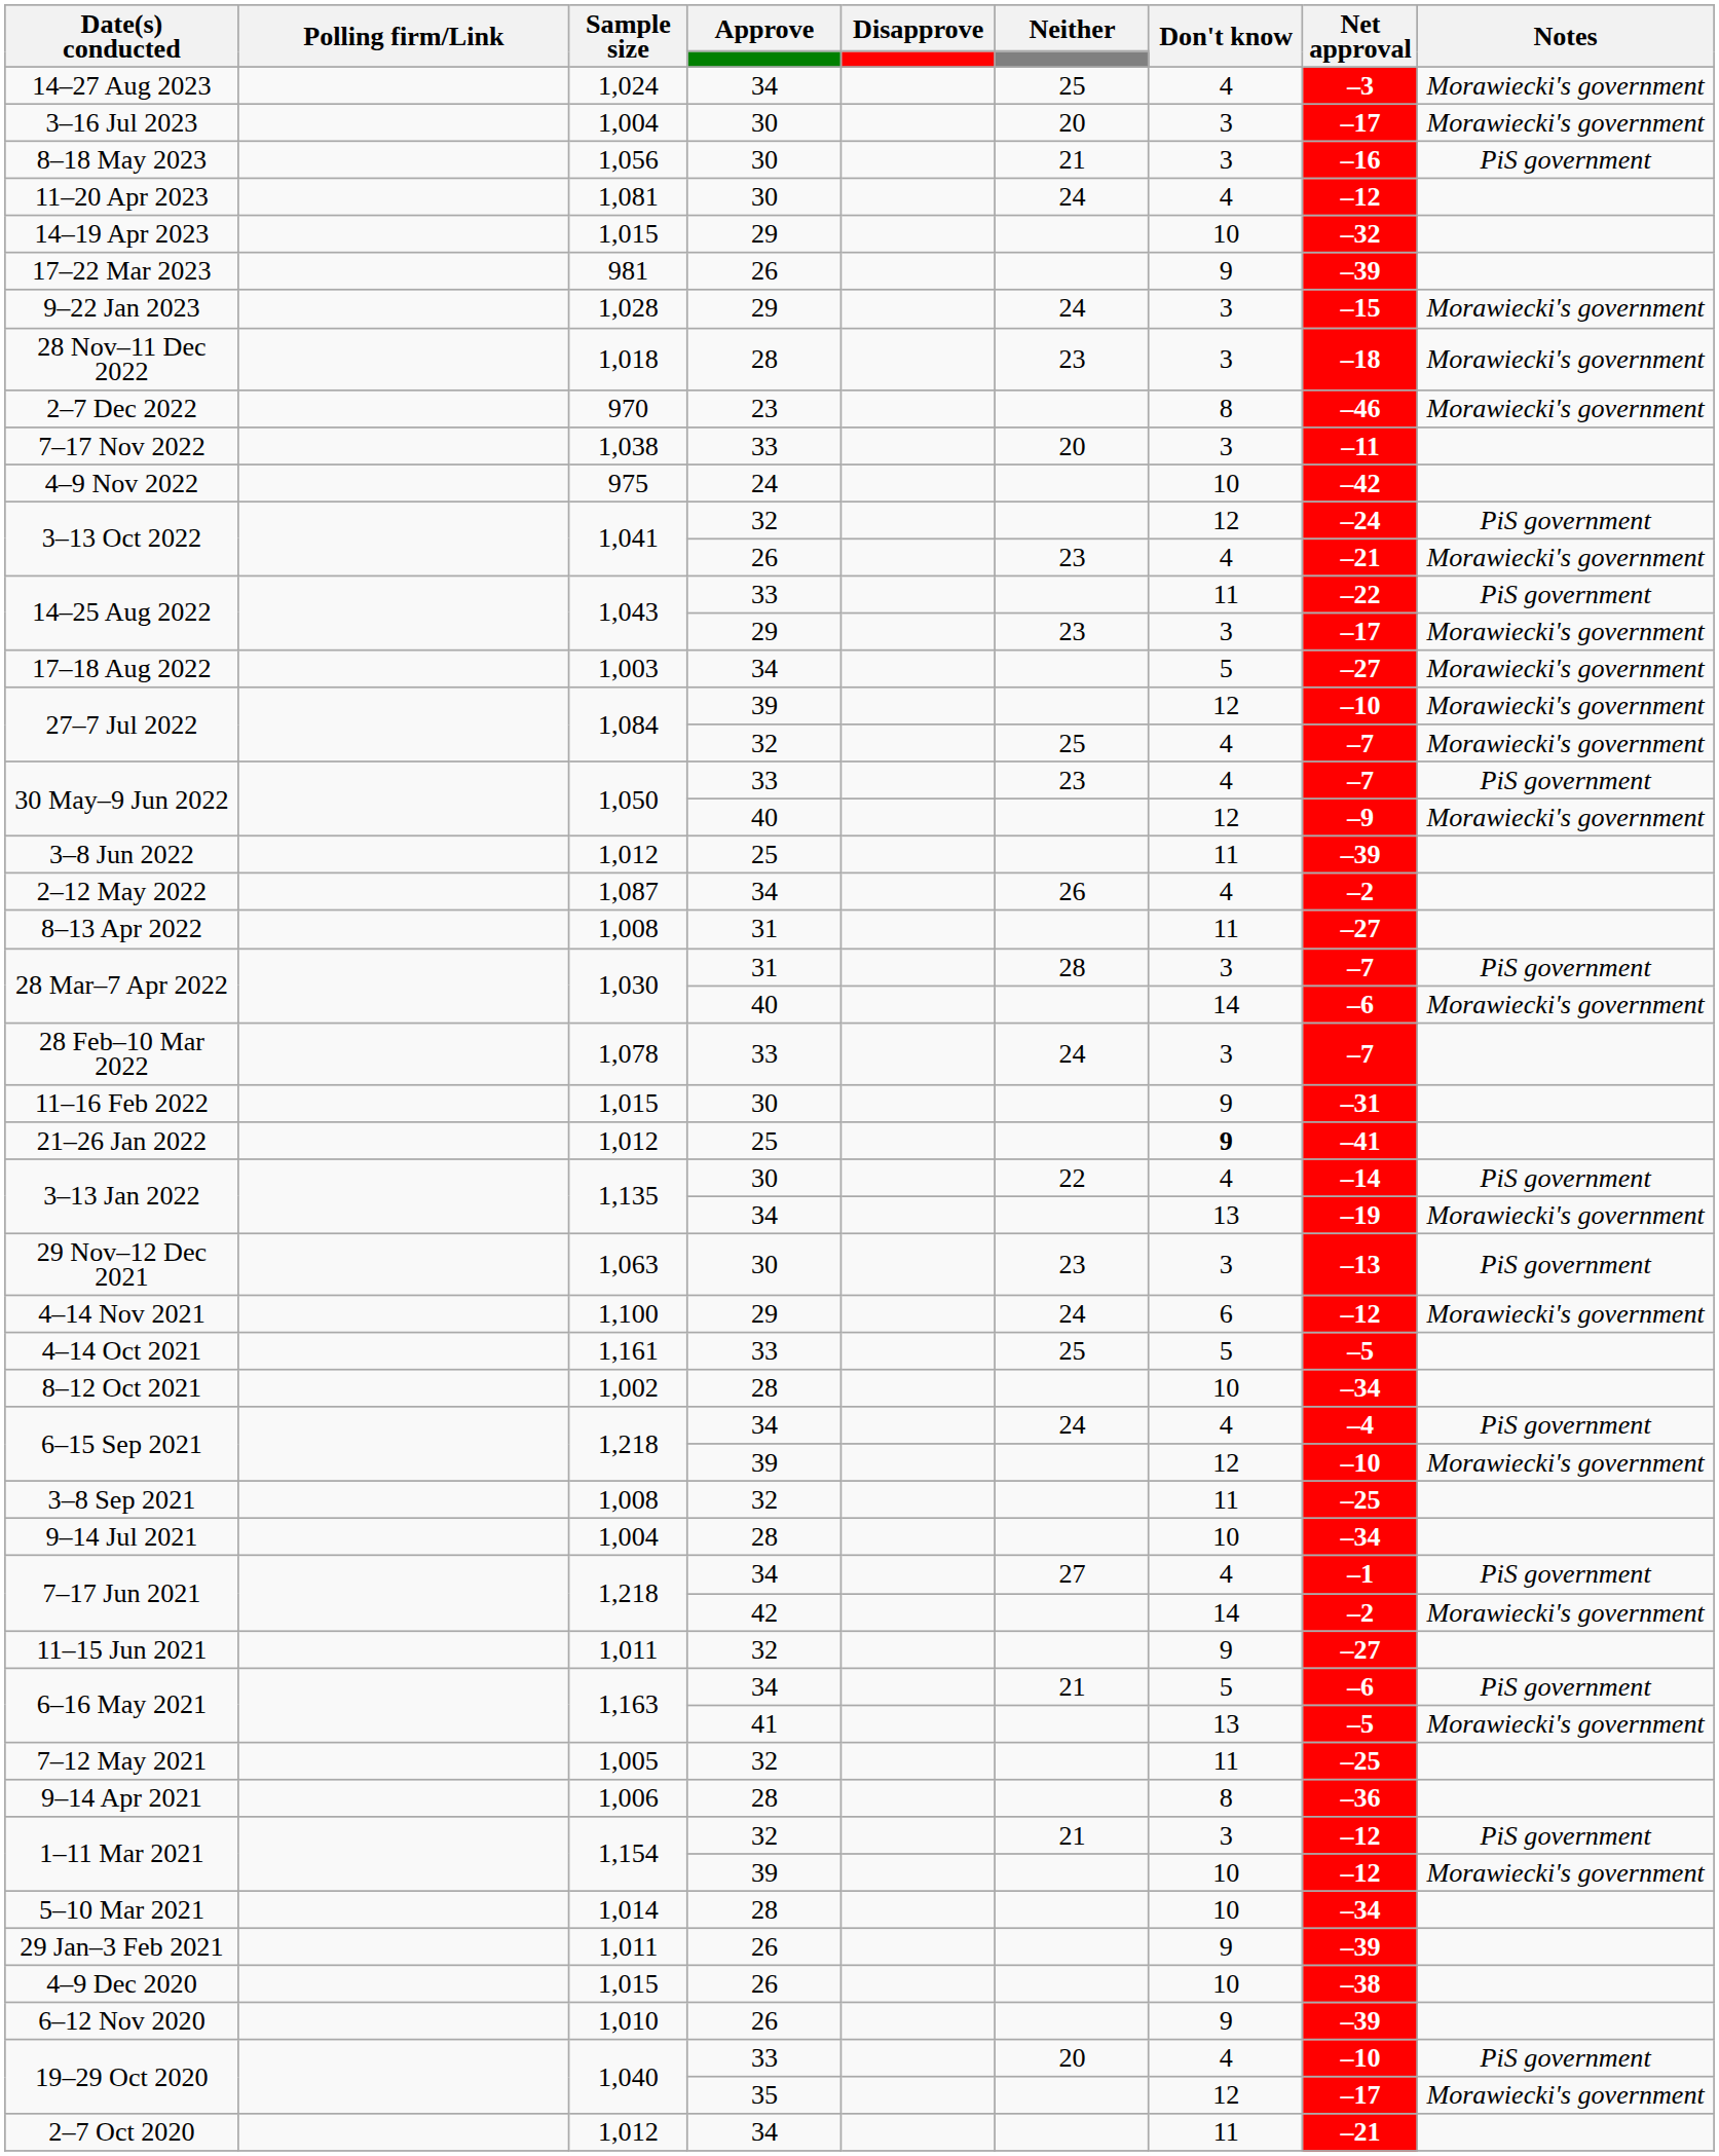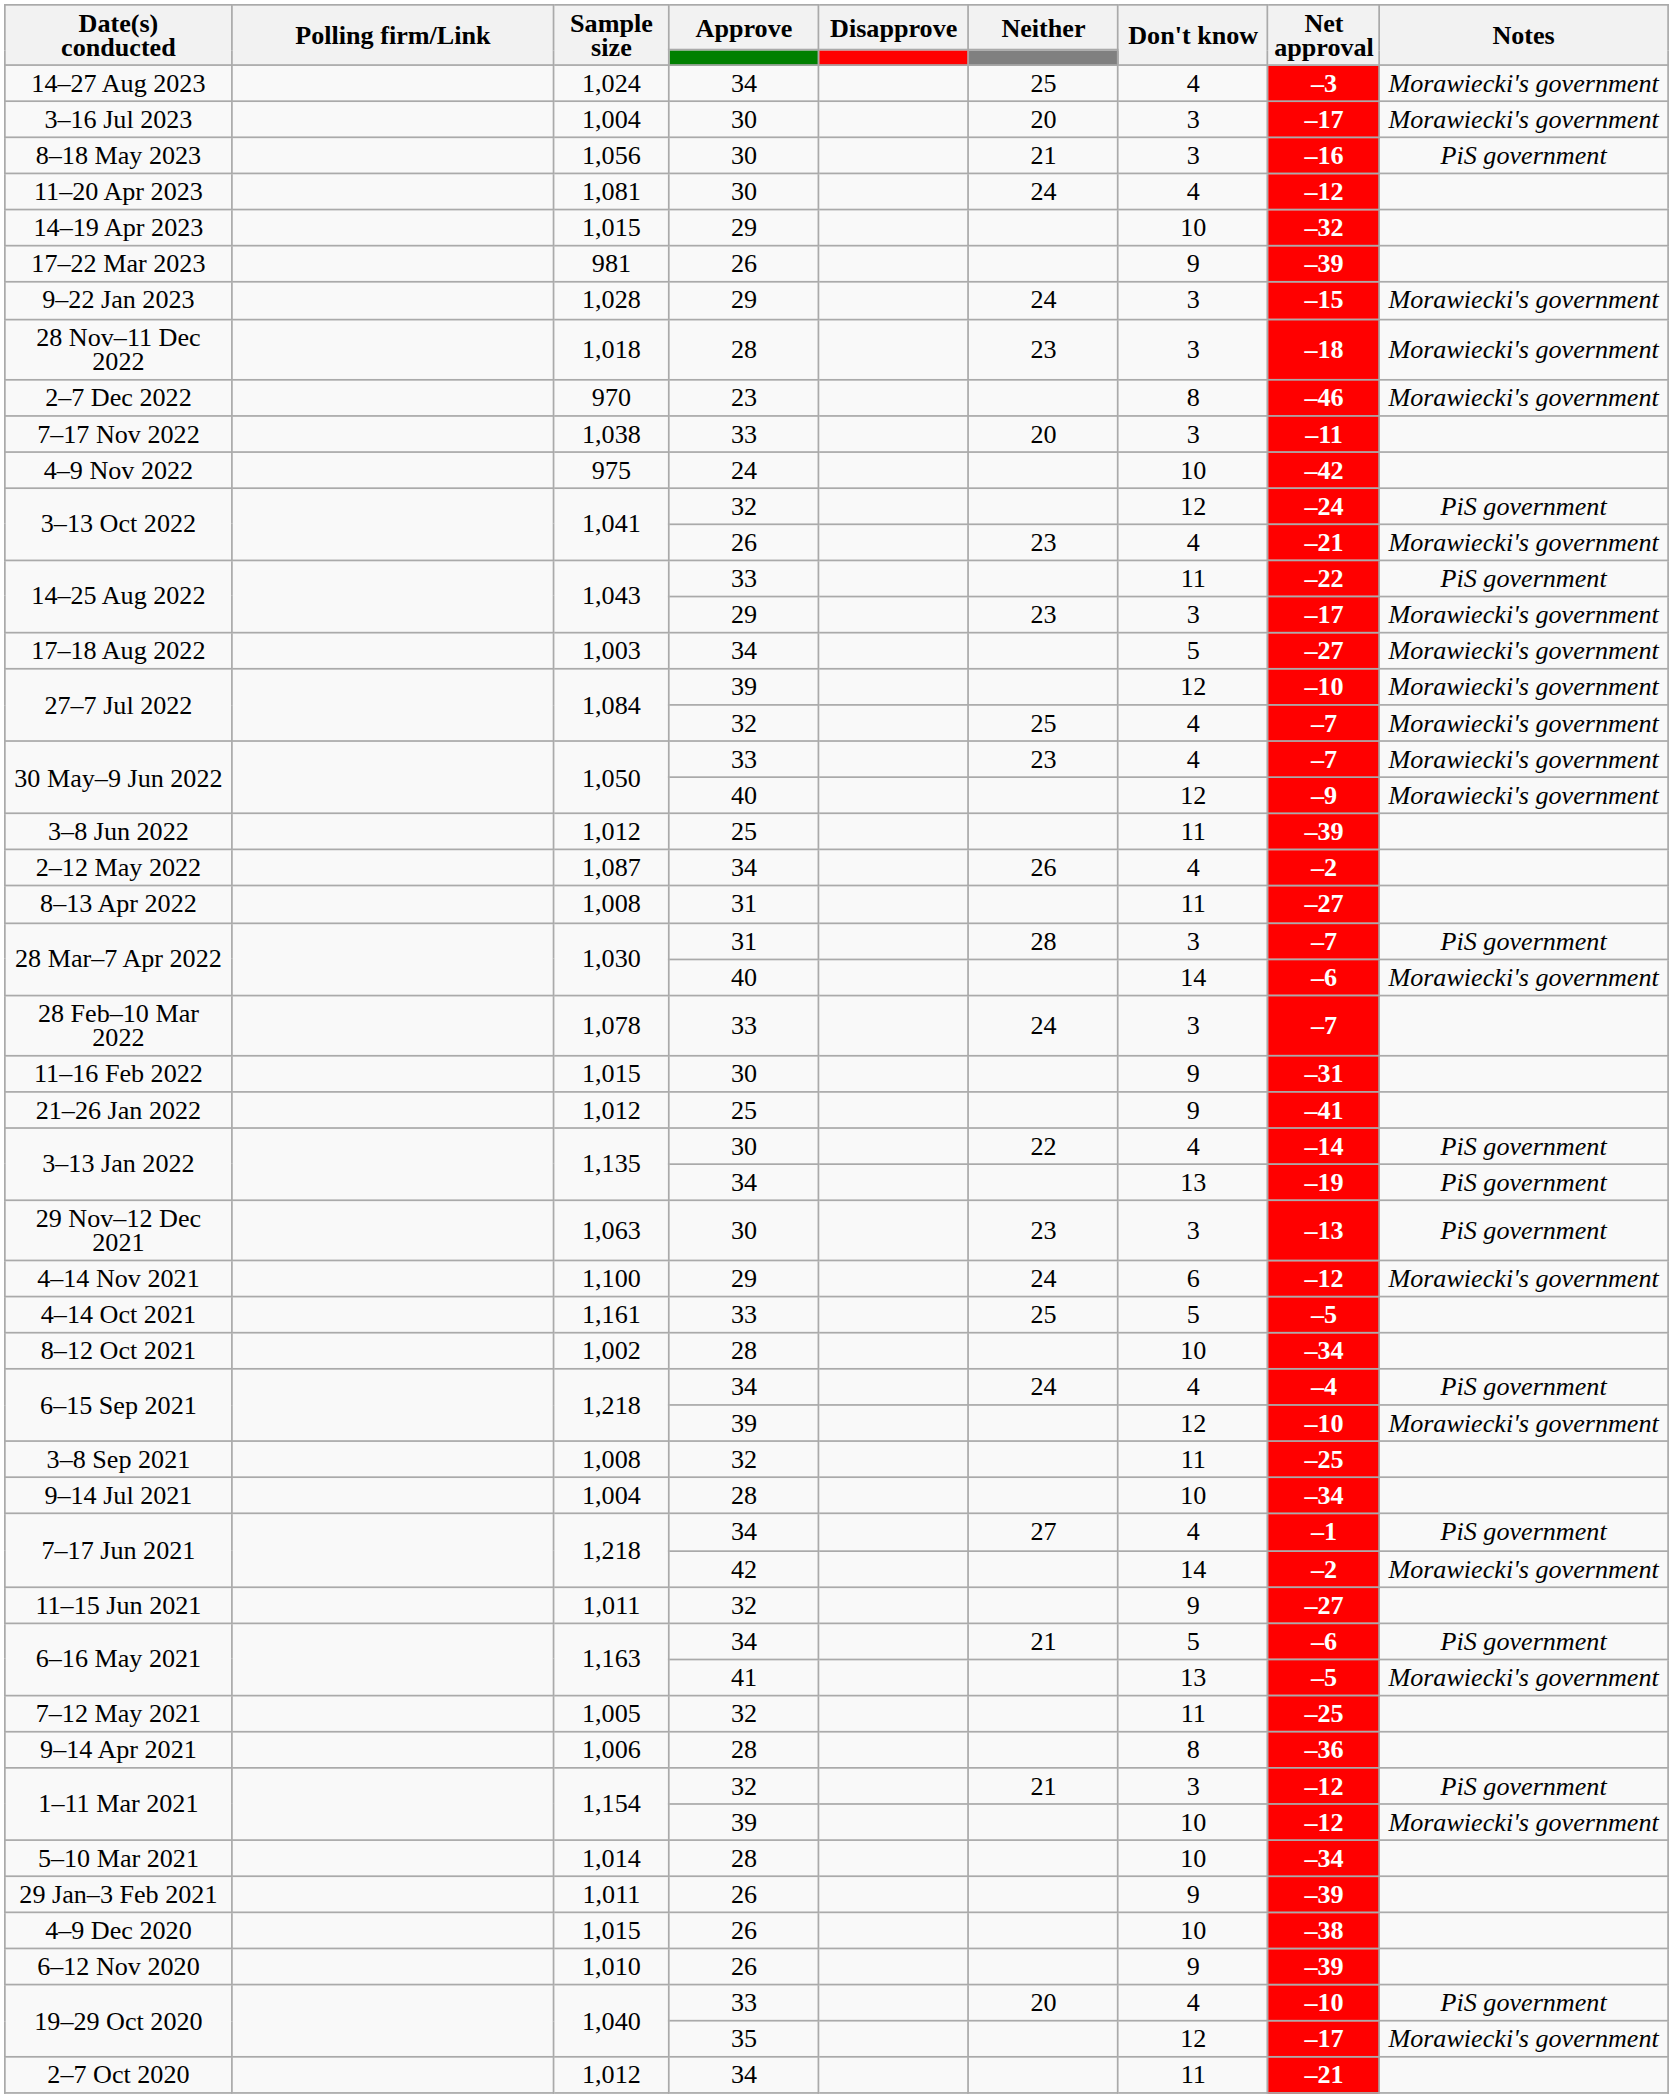30 May–9 Jun 2022 / 33 | Notes: PiS government -> Morawiecki's government
21–26 Jan 2022 | Don't know: bold -> normal
3–13 Jan 2022 / 34 | Notes: Morawiecki's government -> PiS government
